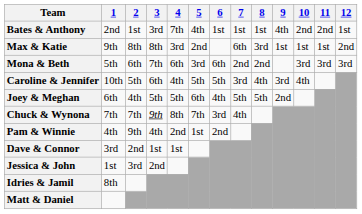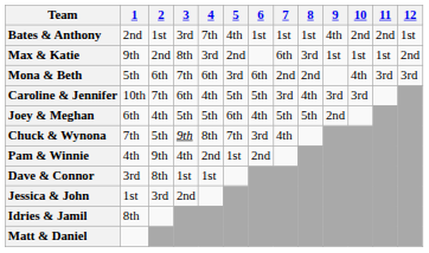Max & Katie | 2: 8th -> 2nd
Mona & Beth | 10: 3rd -> 4th
Caroline & Jennifer | 2: 5th -> 7th
Caroline & Jennifer | 10: 4th -> 3rd
Chuck & Wynona | 2: 7th -> 5th
Dave & Connor | 2: 2nd -> 8th
